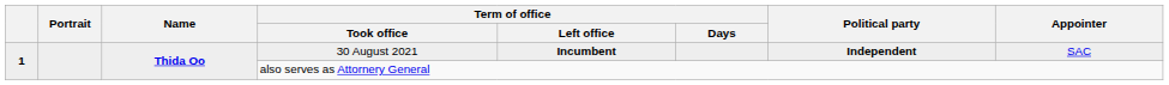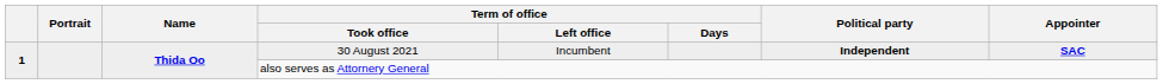30 August 2021 | Term of office / Left office: bold -> normal
30 August 2021 | Appointer: normal -> bold
